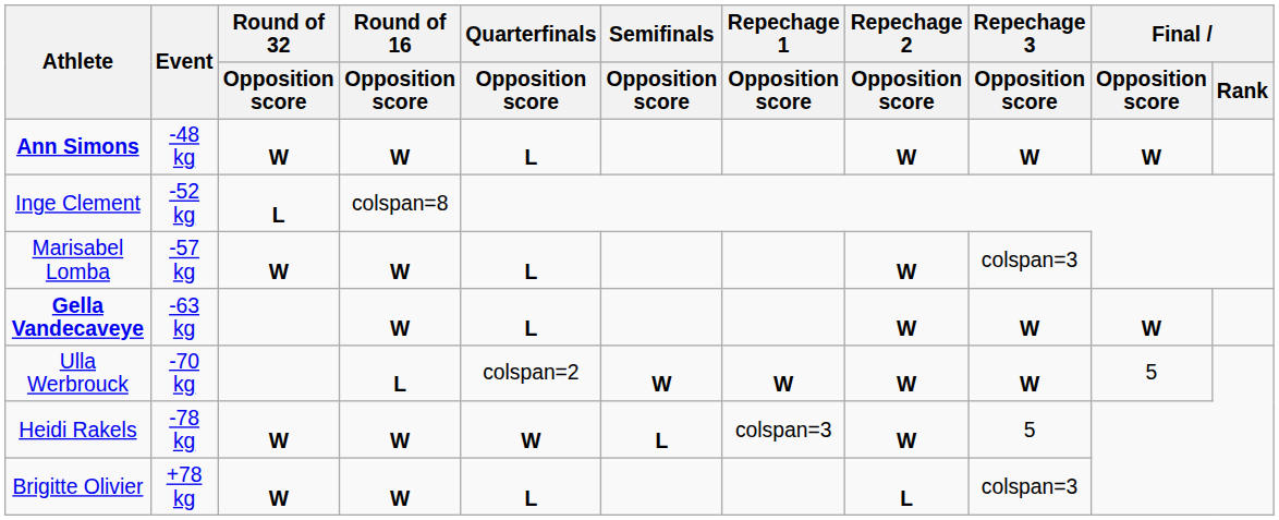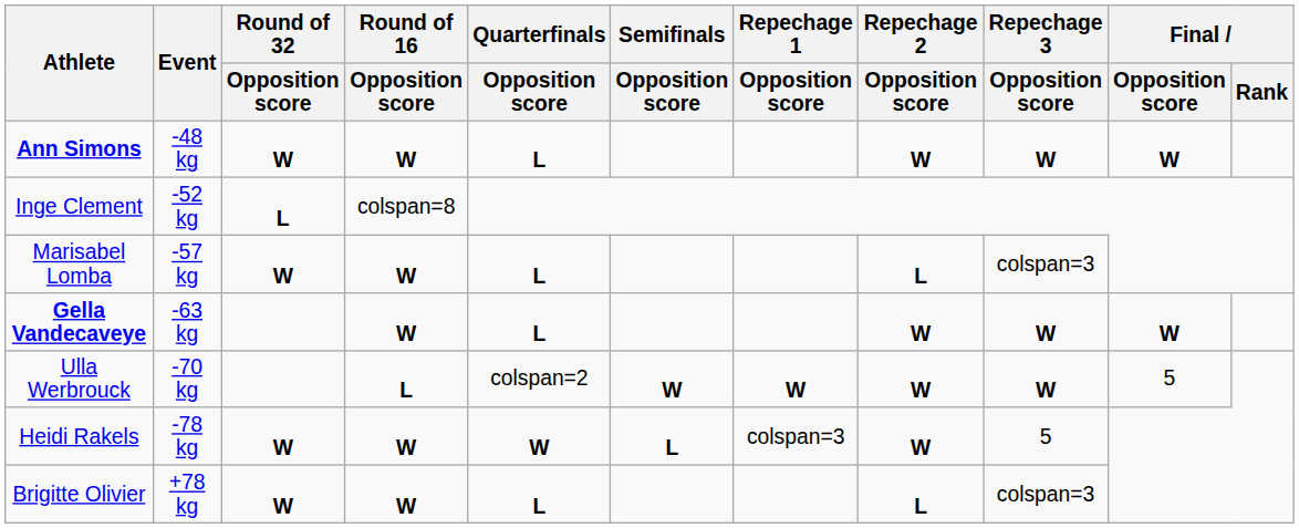Marisabel Lomba | Repechage 2 / Opposition score: W -> L
